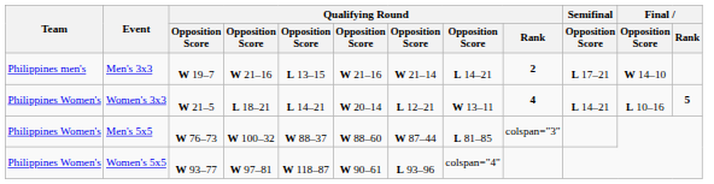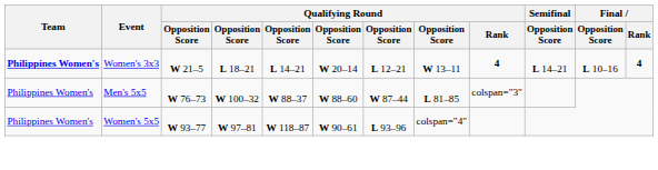- row: Philippines men's | Men's 3x3 | W 19–7 | W 21–16 | L 13–15 | W 21–16 | W 21–14 | L 14–21 | 2 | L 17–21 | W 14–10
Women's 3x3 | Team: normal -> bold
Women's 3x3 | Final / Rank: 5 -> 4
